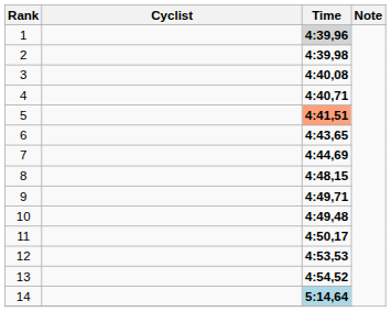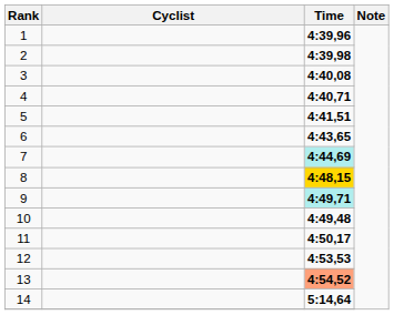1 | Time: lightgrey background -> no background
5 | Time: lightsalmon background -> no background
7 | Time: no background -> paleturquoise background
8 | Time: no background -> gold background
9 | Time: no background -> paleturquoise background
13 | Time: no background -> lightsalmon background
14 | Time: lightblue background -> no background
